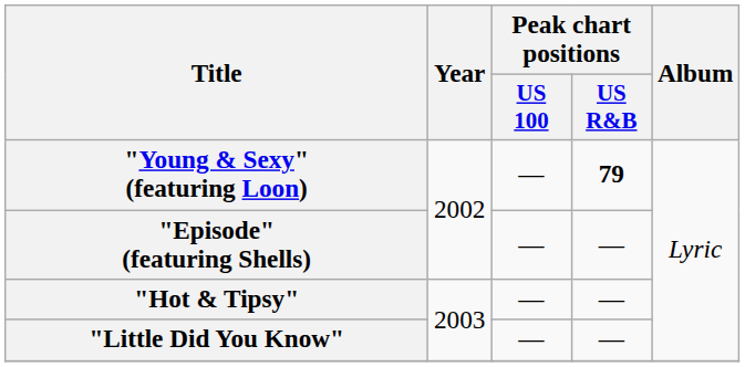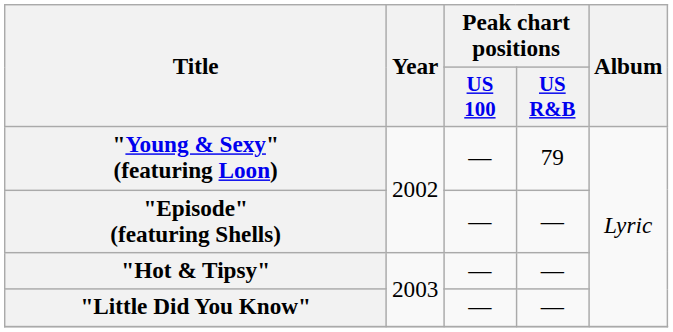"Young & Sexy" (featuring Loon) | Peak chart positions / US R&B: bold -> normal
